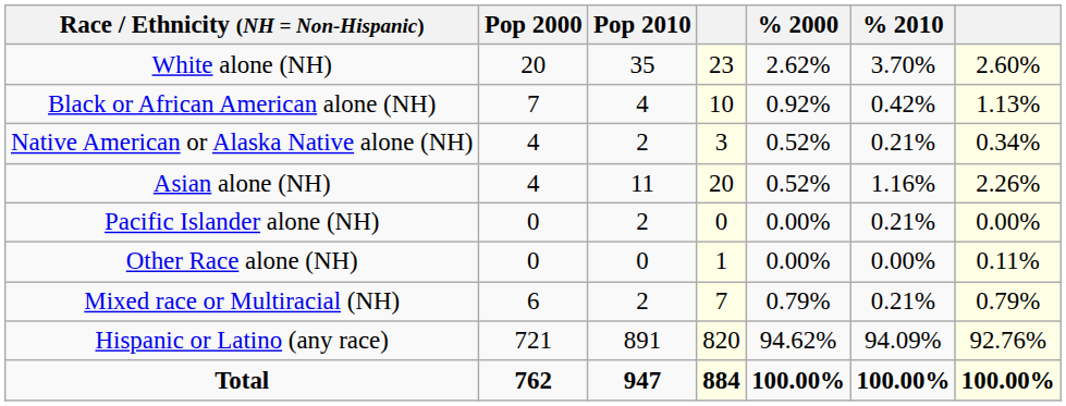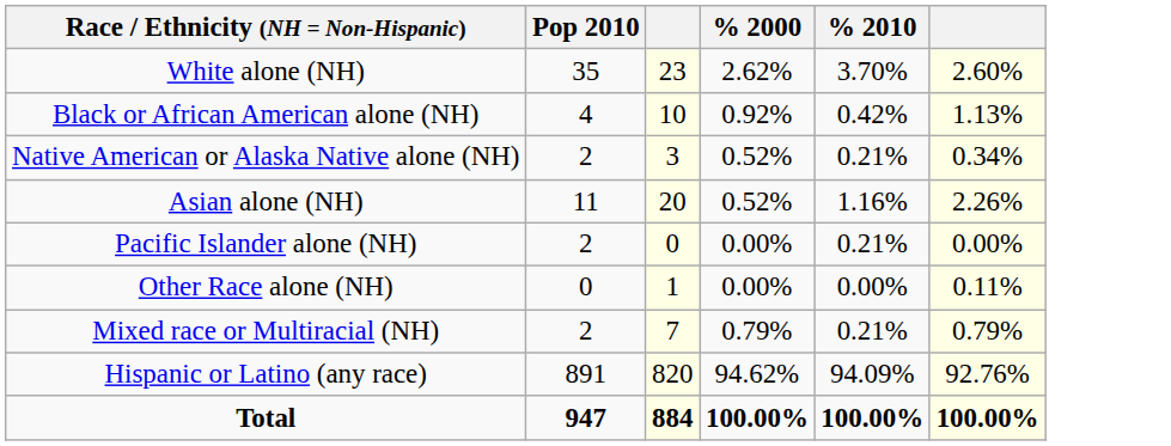- column: Pop 2000 | 20 | 7 | 4 | 4 | 0 | 0 | 6 | 721 | 762
